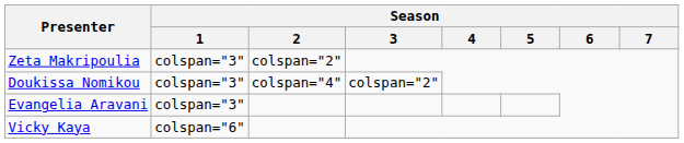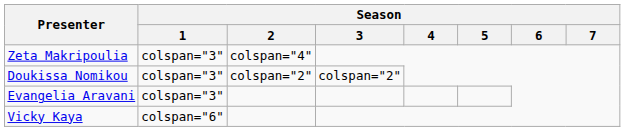Zeta Makripoulia | Season / 2: colspan="2" -> colspan="4"
Doukissa Nomikou | Season / 2: colspan="4" -> colspan="2"
